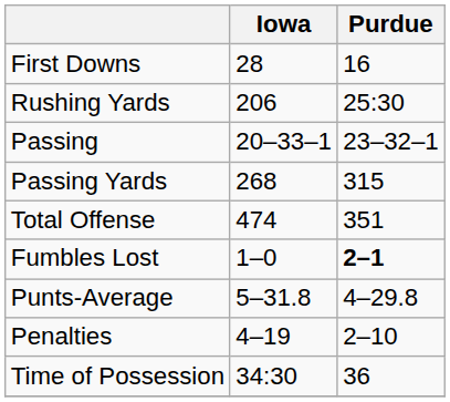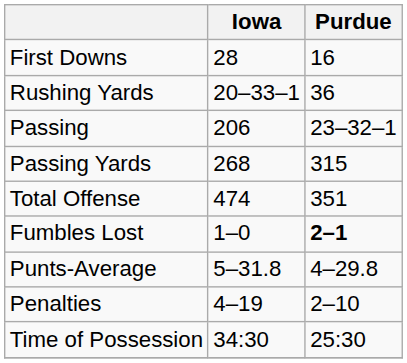Rushing Yards | Iowa: 206 -> 20–33–1
Rushing Yards | Purdue: 25:30 -> 36
Passing | Iowa: 20–33–1 -> 206
Time of Possession | Purdue: 36 -> 25:30
